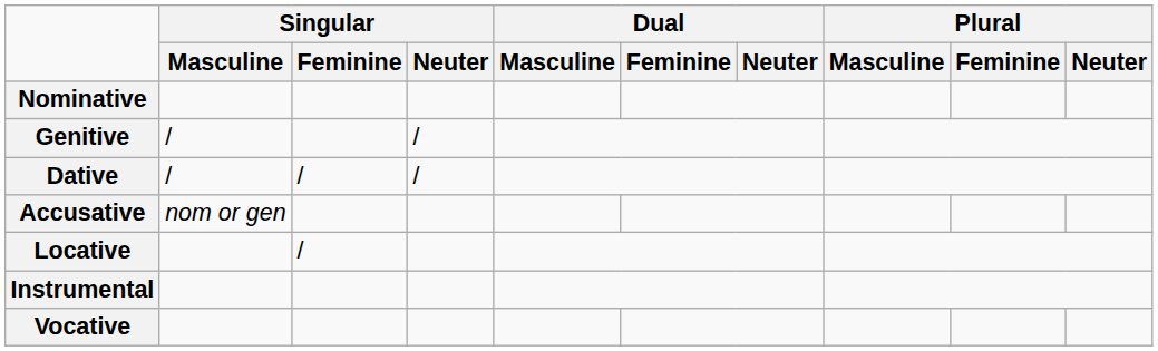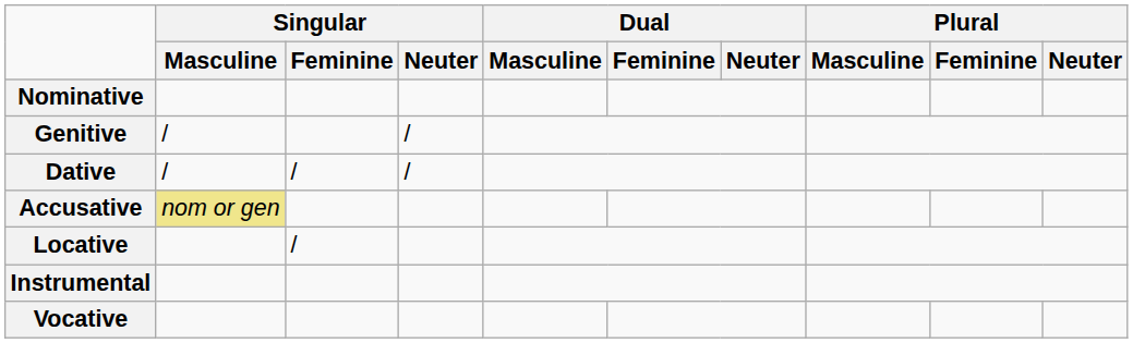Accusative | Singular / Masculine: no background -> khaki background
